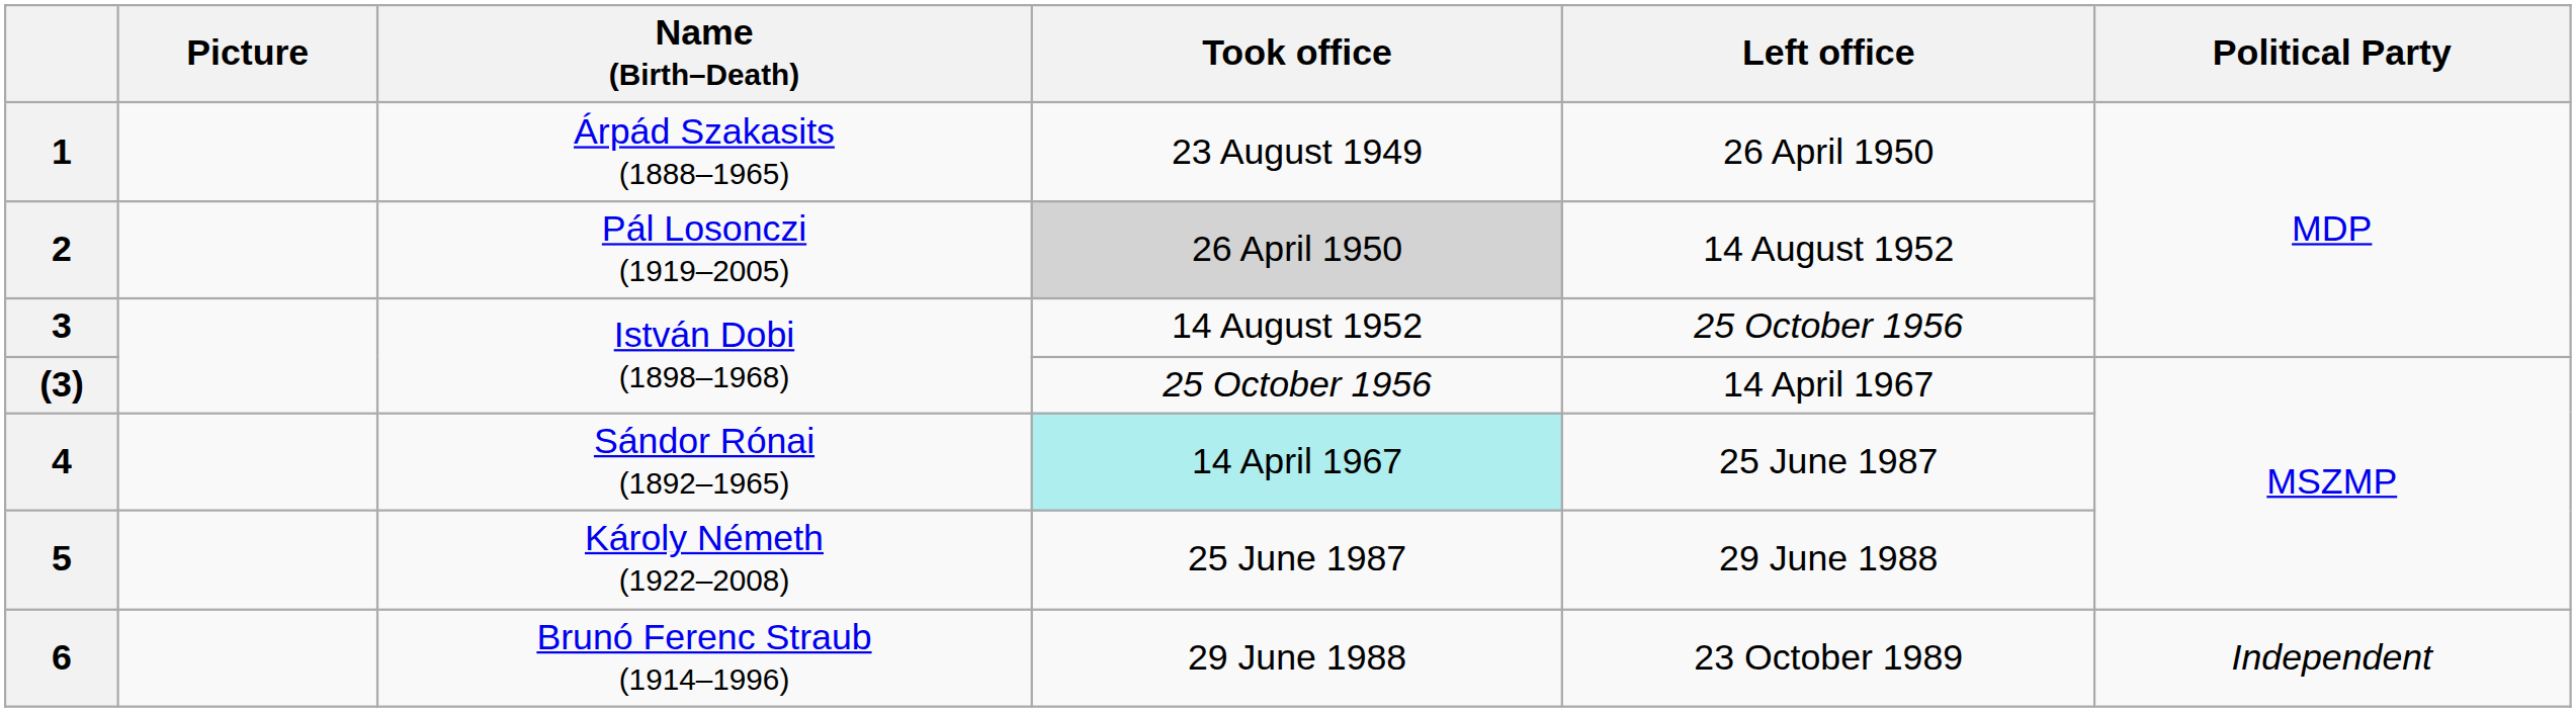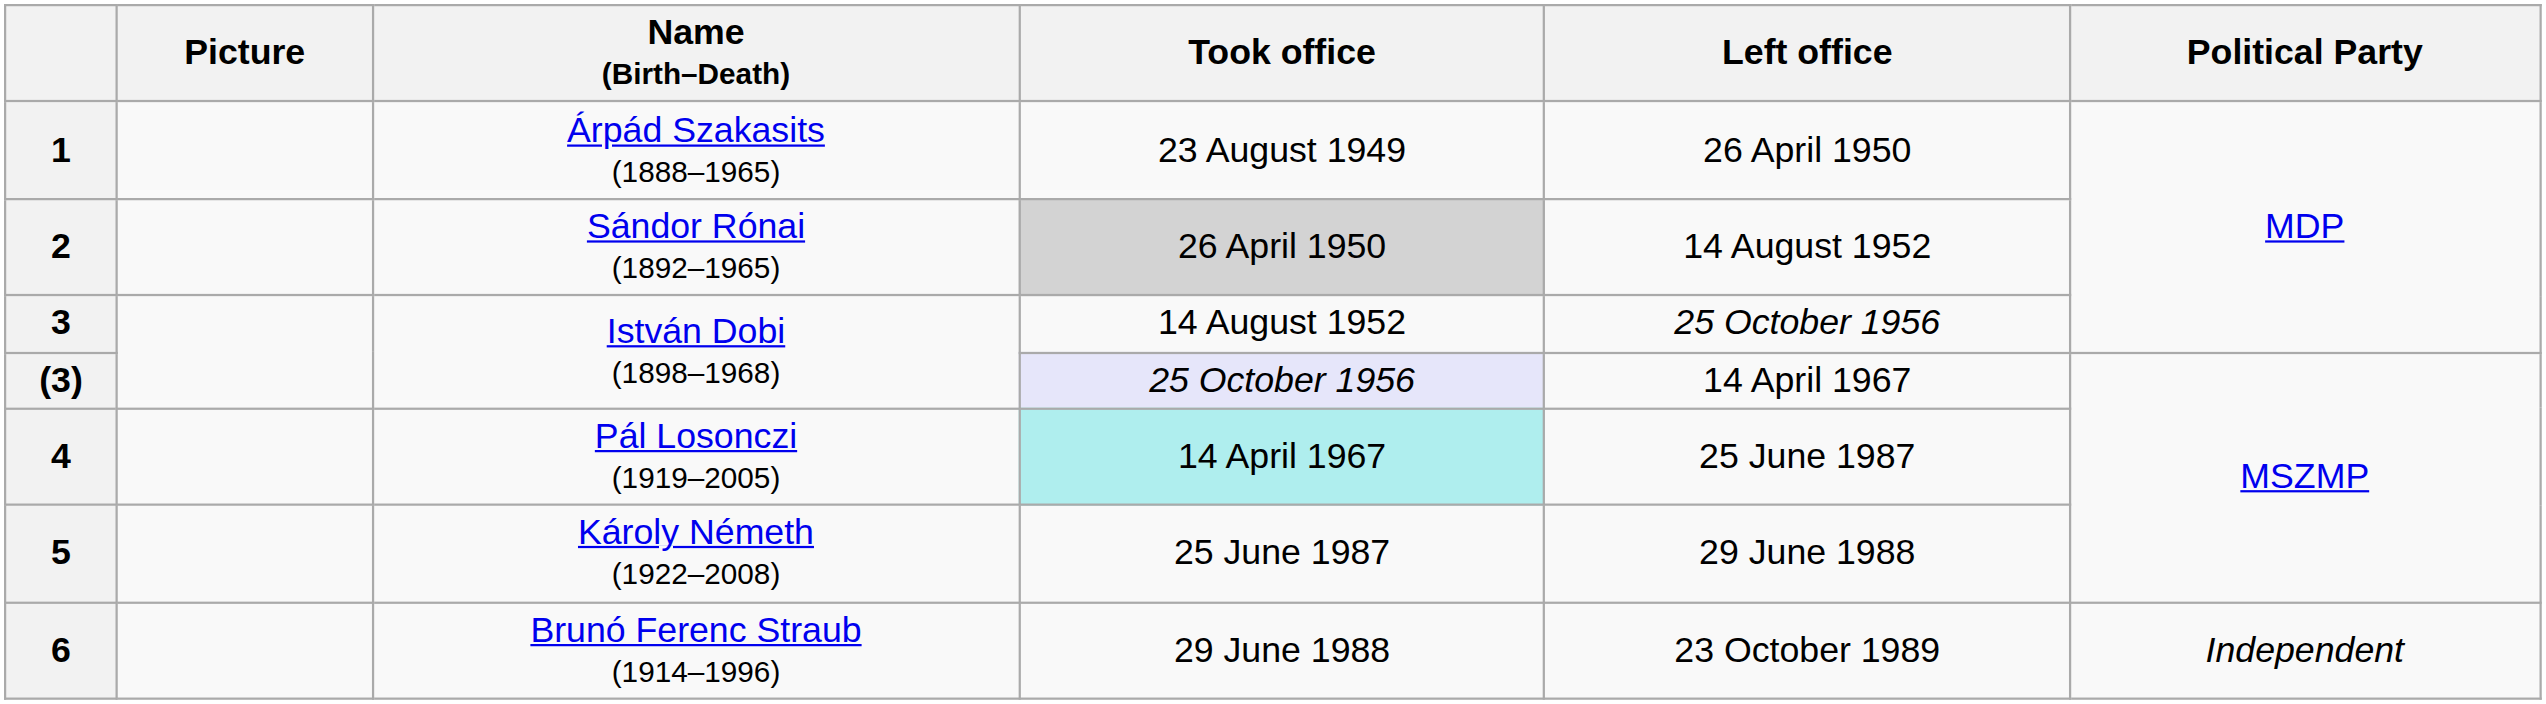2 | Name (Birth–Death): Pál Losonczi (1919–2005) -> Sándor Rónai (1892–1965)
(3) | Took office: no background -> lavender background
4 | Name (Birth–Death): Sándor Rónai (1892–1965) -> Pál Losonczi (1919–2005)
